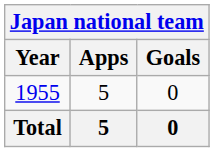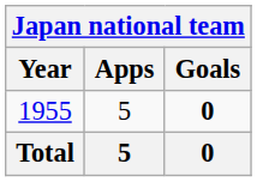1955 | Goals: normal -> bold
